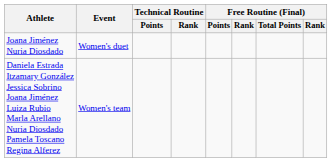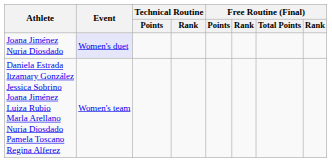Joana Jiménez Nuria Diosdado | Event: no background -> lavender background
